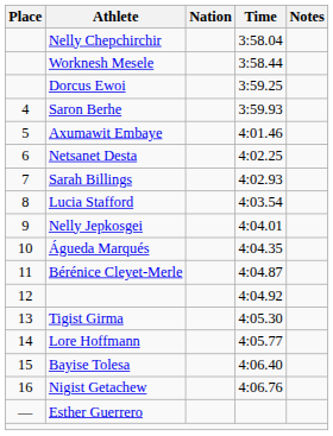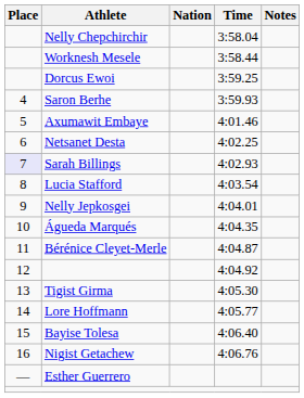Sarah Billings | Place: no background -> lavender background
